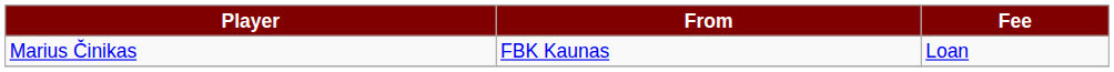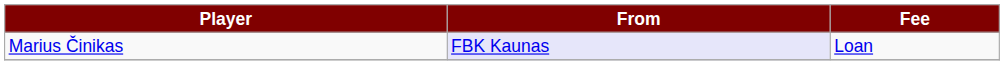Marius Činikas | From: no background -> lavender background
